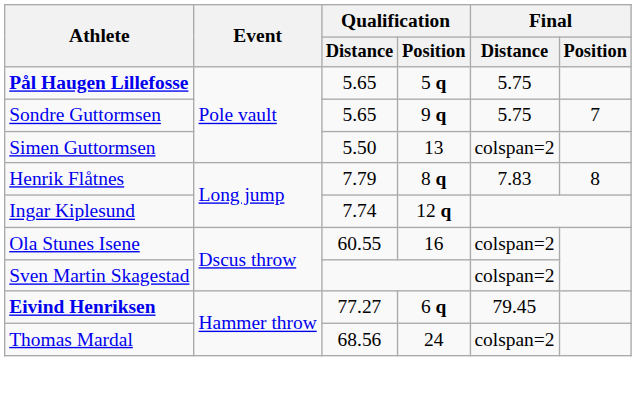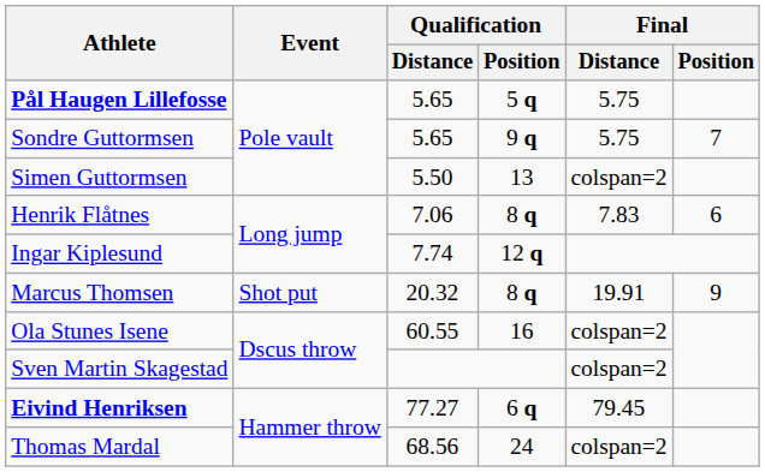Henrik Flåtnes | Qualification / Distance: 7.79 -> 7.06
Henrik Flåtnes | Final / Position: 8 -> 6
+ row: Marcus Thomsen | Shot put | 20.32 | 8 q | 19.91 | 9
